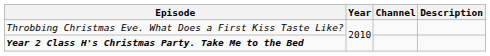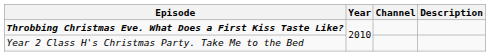Throbbing Christmas Eve. What Does a First Kiss Taste Like? | Episode: normal -> bold
Year 2 Class H's Christmas Party. Take Me to the Bed | Episode: bold -> normal
